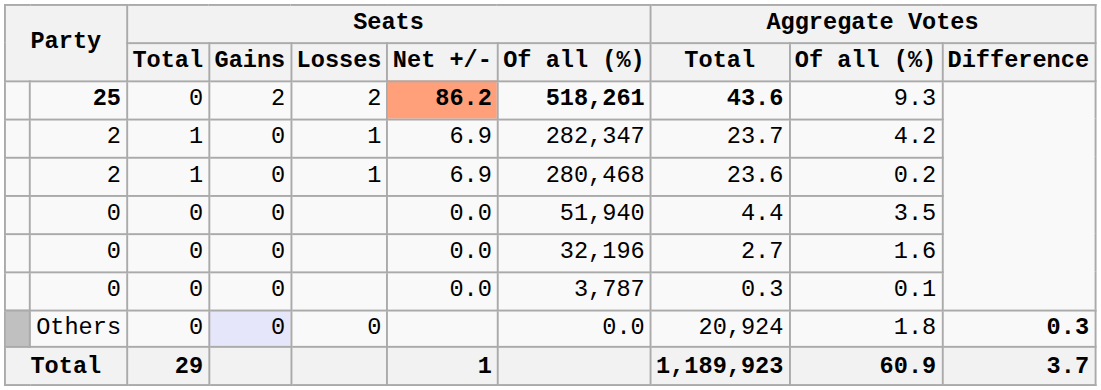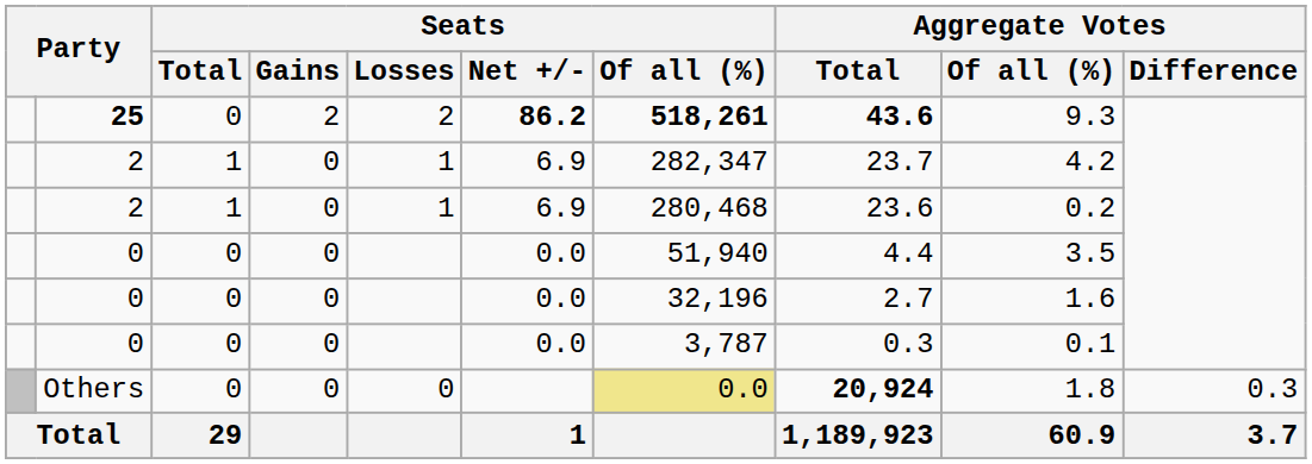25 | Seats / Net +/-: lightsalmon background -> no background
Others | Seats / Gains: lavender background -> no background
Others | Seats / Of all (%): no background -> khaki background
Others | Aggregate Votes / Total: normal -> bold
Others | Aggregate Votes / Difference: bold -> normal
